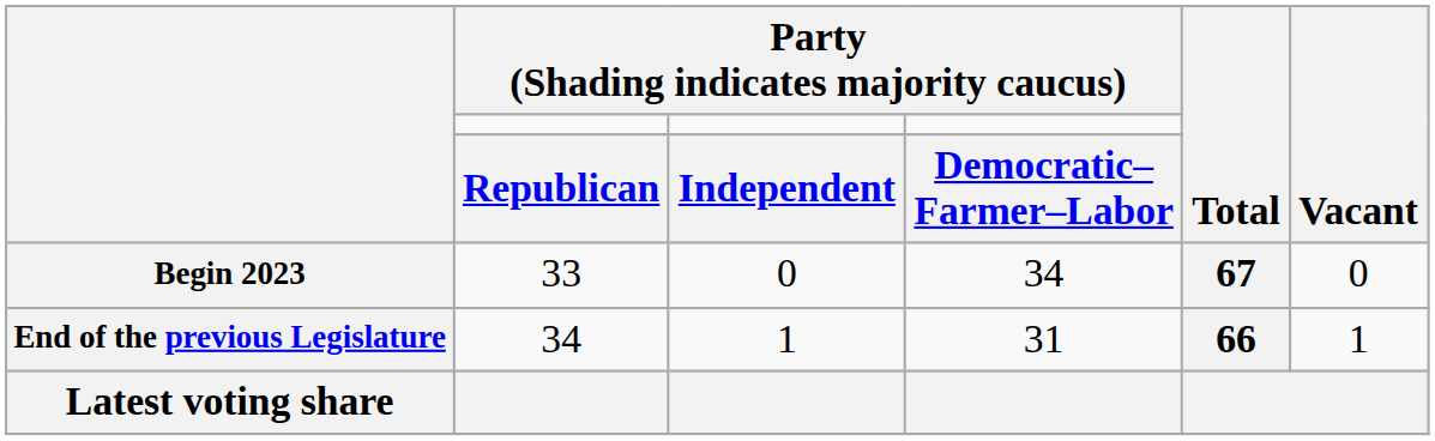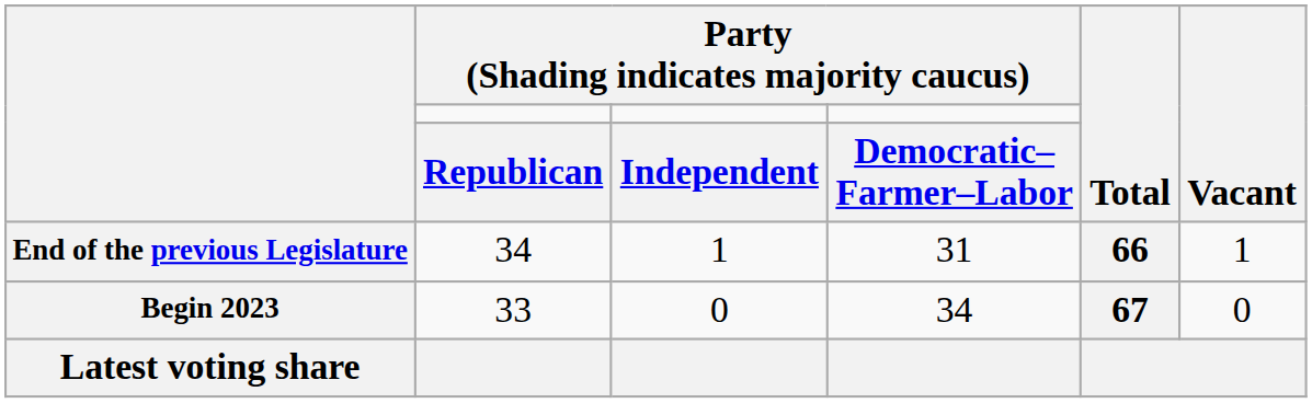rows swapped: End of the previous Legislature <-> Begin 2023
